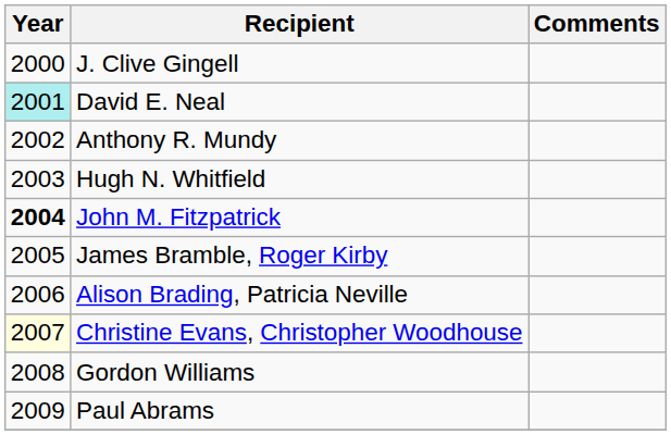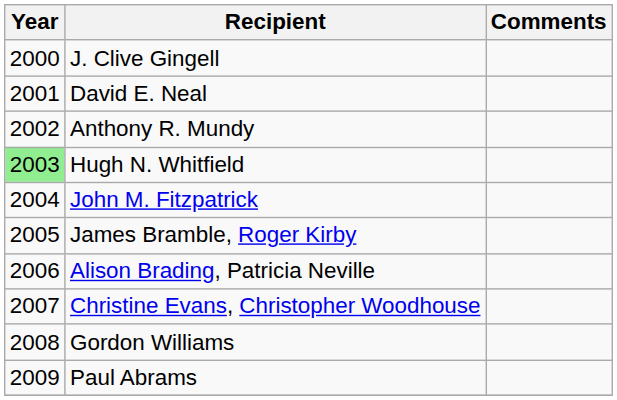David E. Neal | Year: paleturquoise background -> no background
Hugh N. Whitfield | Year: no background -> lightgreen background
John M. Fitzpatrick | Year: bold -> normal
Christine Evans, Christopher Woodhouse | Year: lightyellow background -> no background
